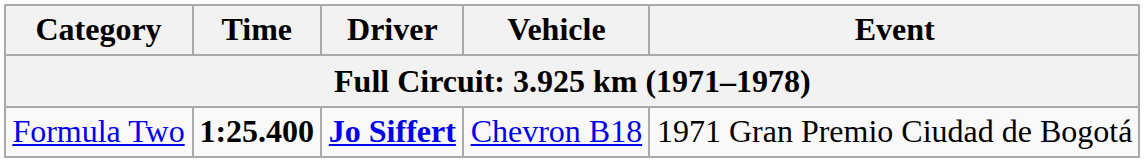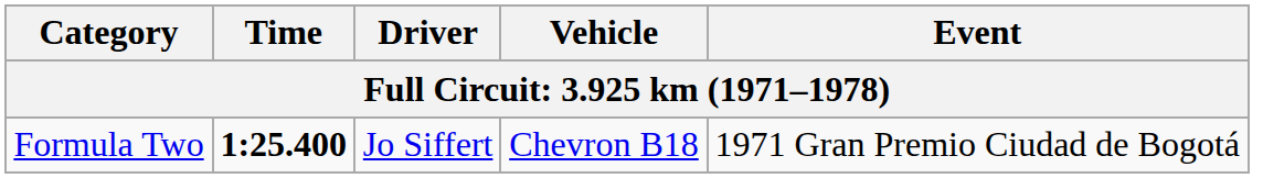Formula Two | Driver: bold -> normal
